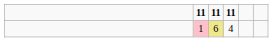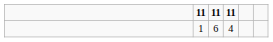row 2 | column 2: pink background -> no background
row 2 | column 3: khaki background -> no background
